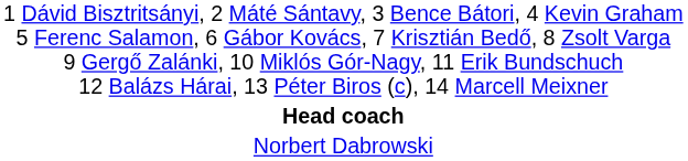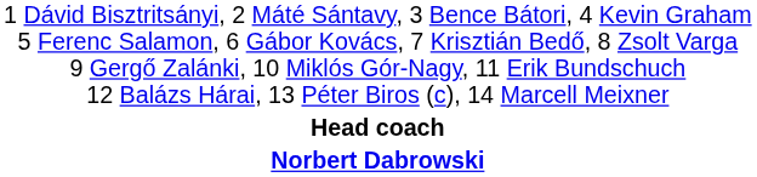row 3 | column 1: normal -> bold
